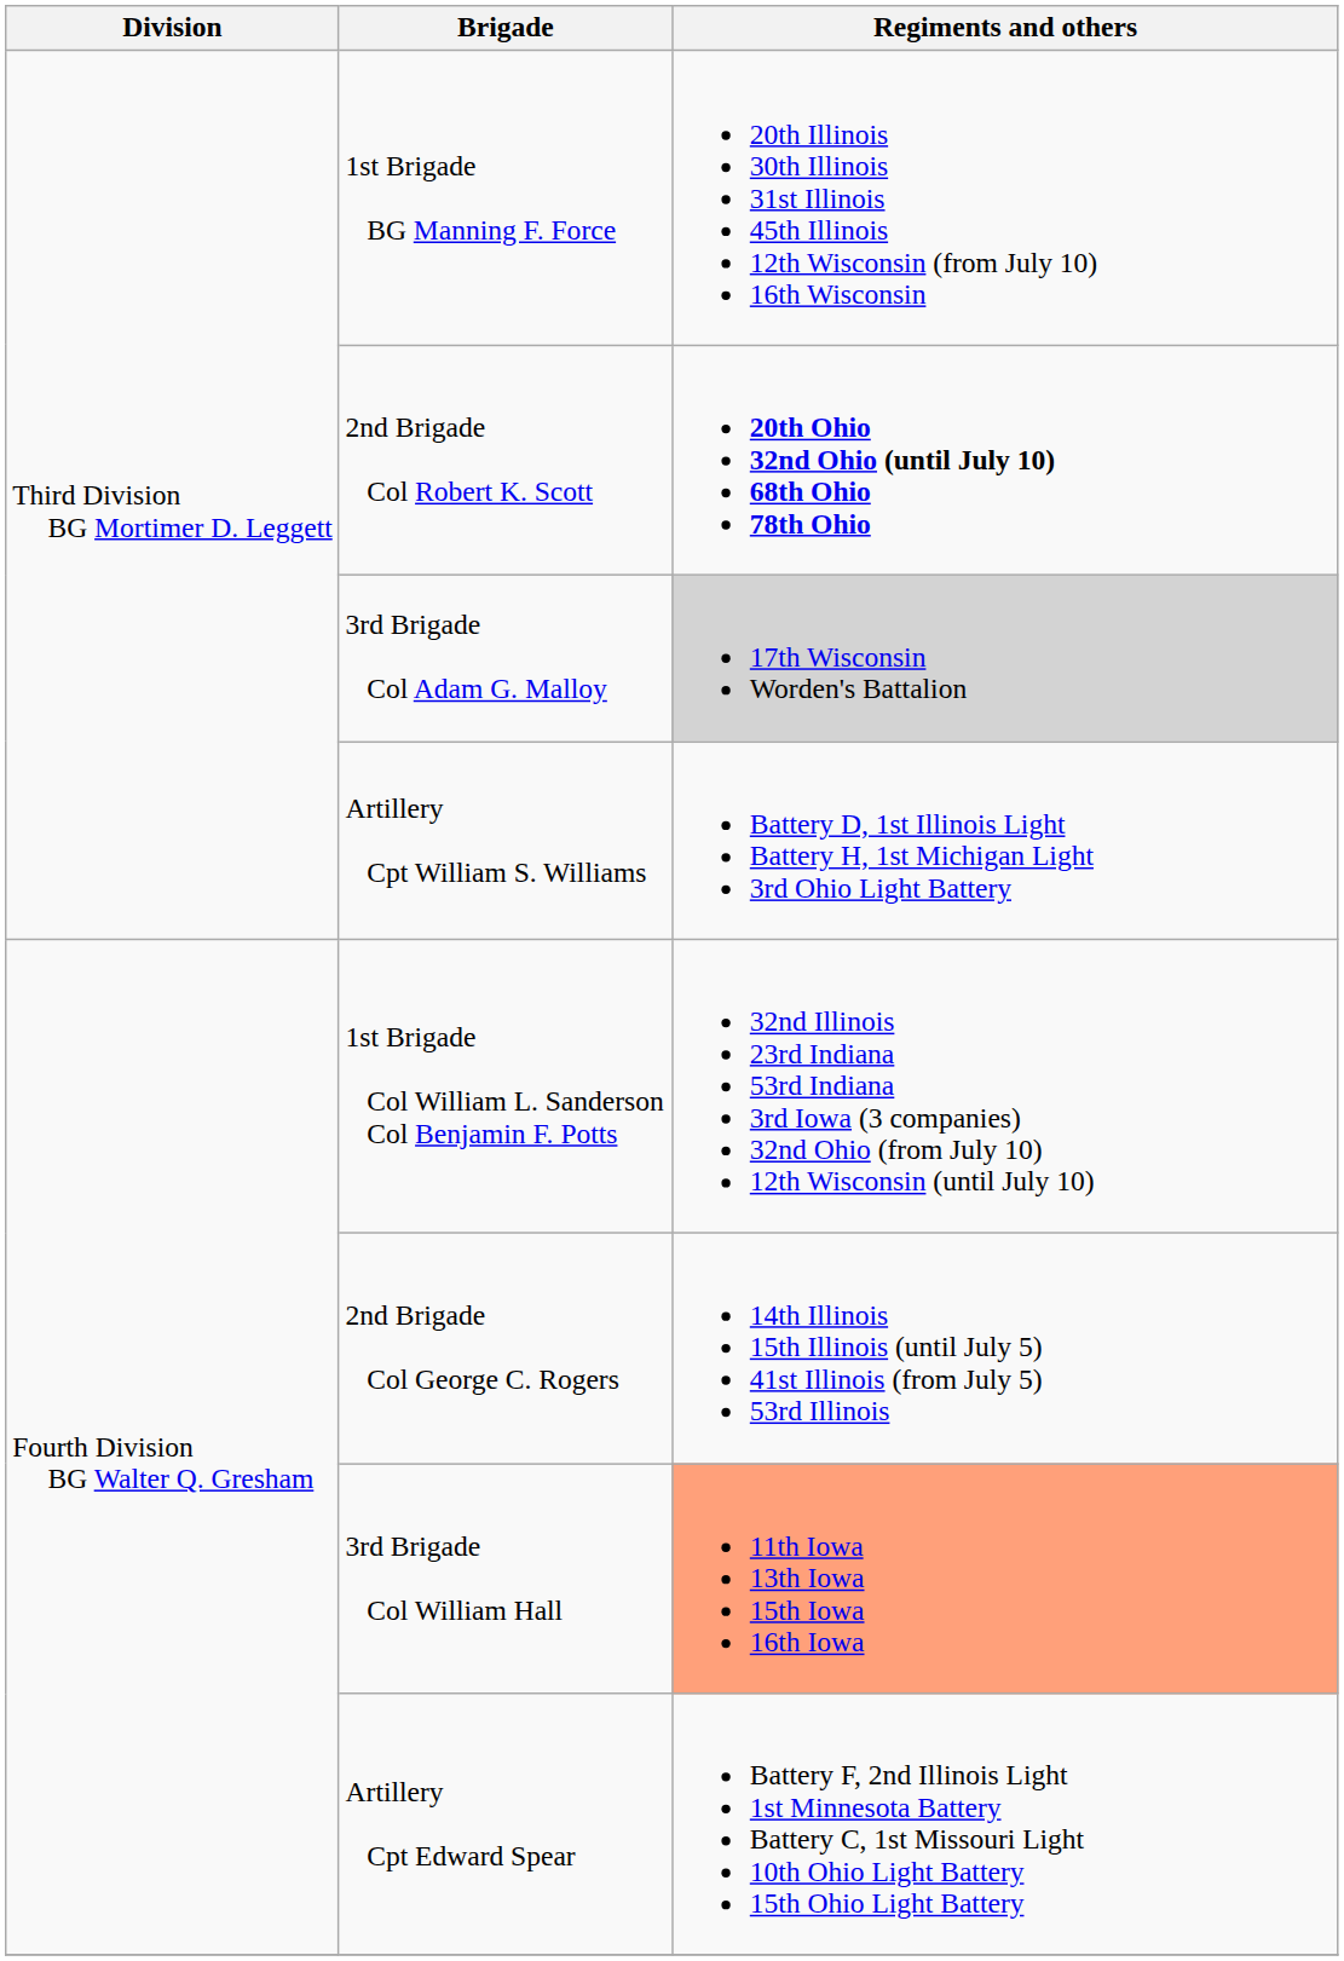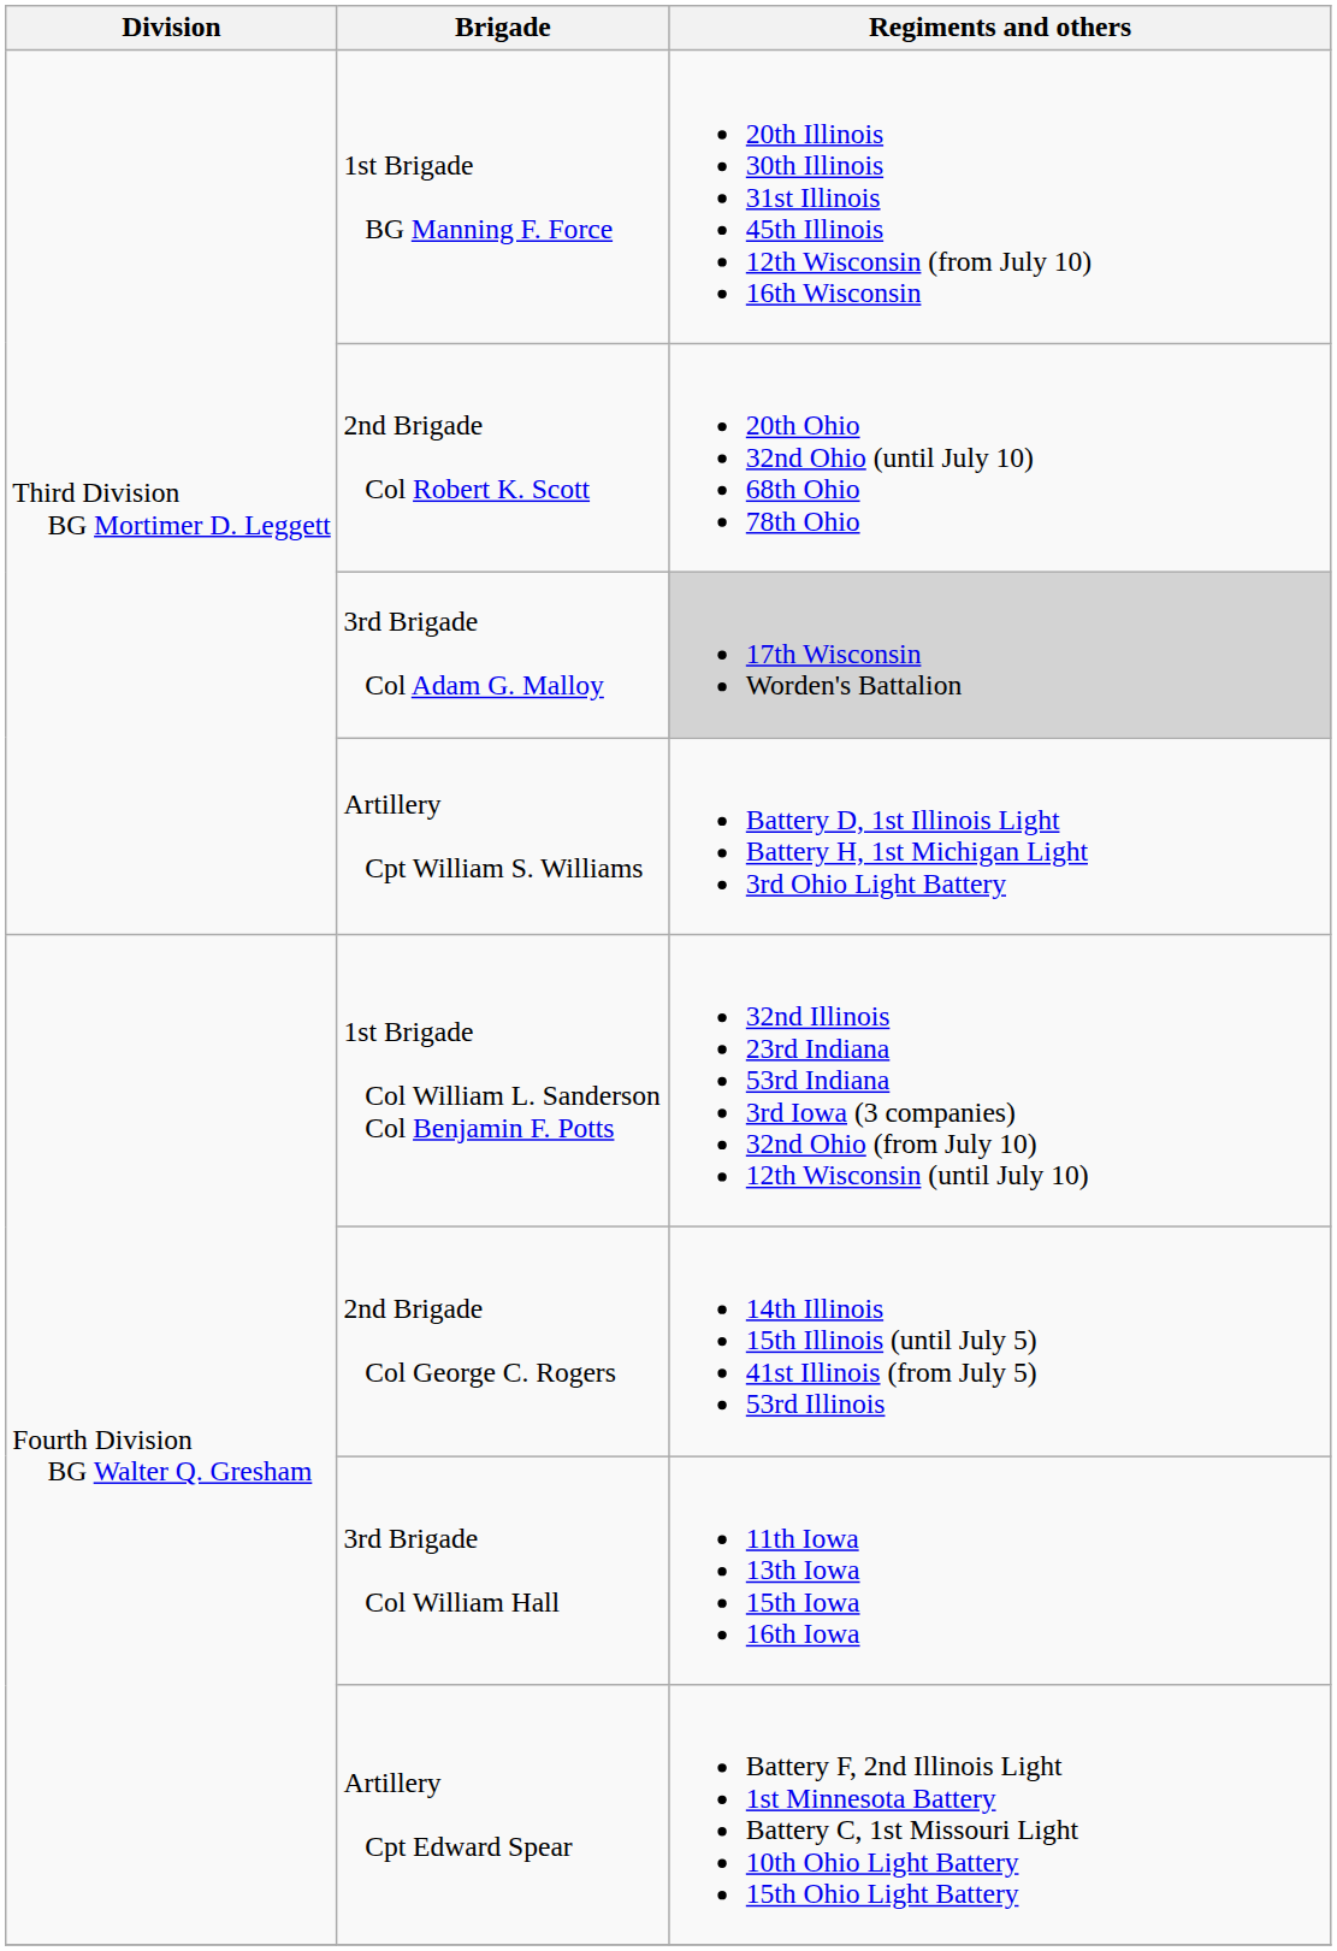2nd Brigade Col Robert K. Scott | Regiments and others: bold -> normal
3rd Brigade Col William Hall | Regiments and others: lightsalmon background -> no background
